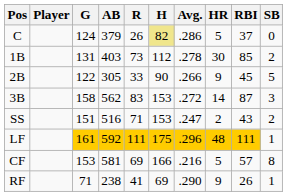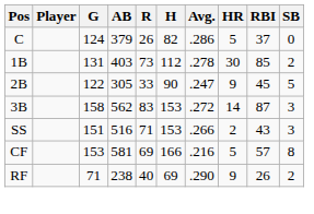C | H: khaki background -> no background
2B | Avg.: .266 -> .247
SS | Avg.: .247 -> .266
SS | SB: 2 -> 3
- row: LF | 161 | 592 | 111 | 175 | .296 | 48 | 111 | 1
RF | R: 41 -> 40
RF | SB: 1 -> 2
